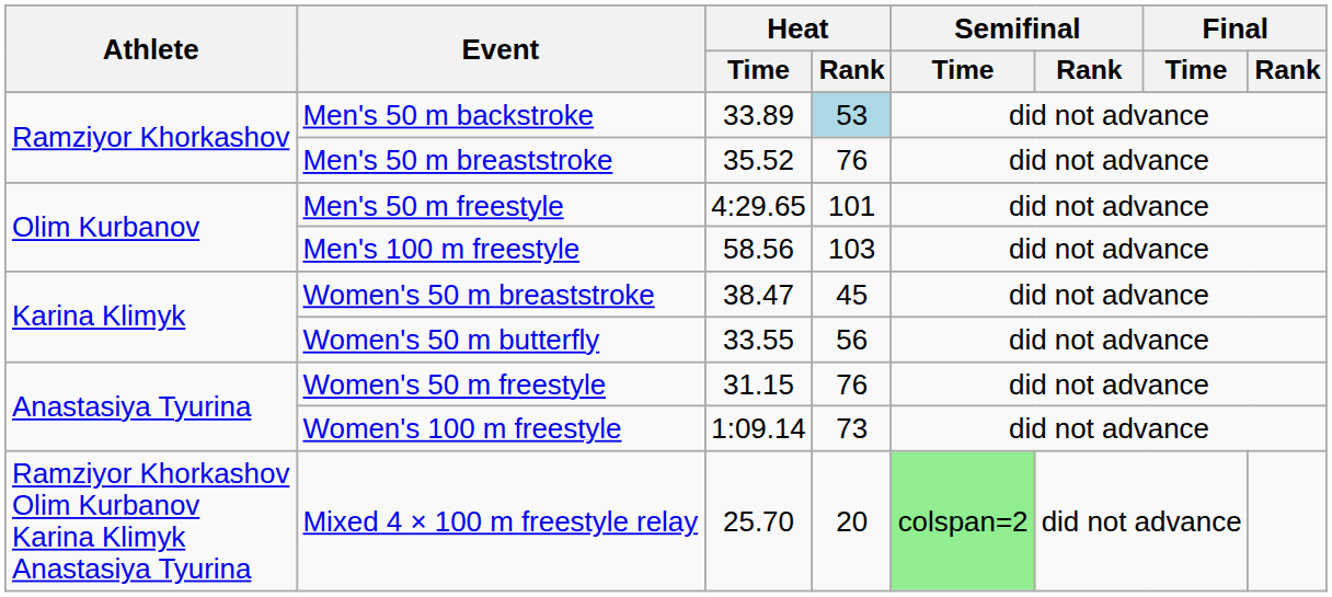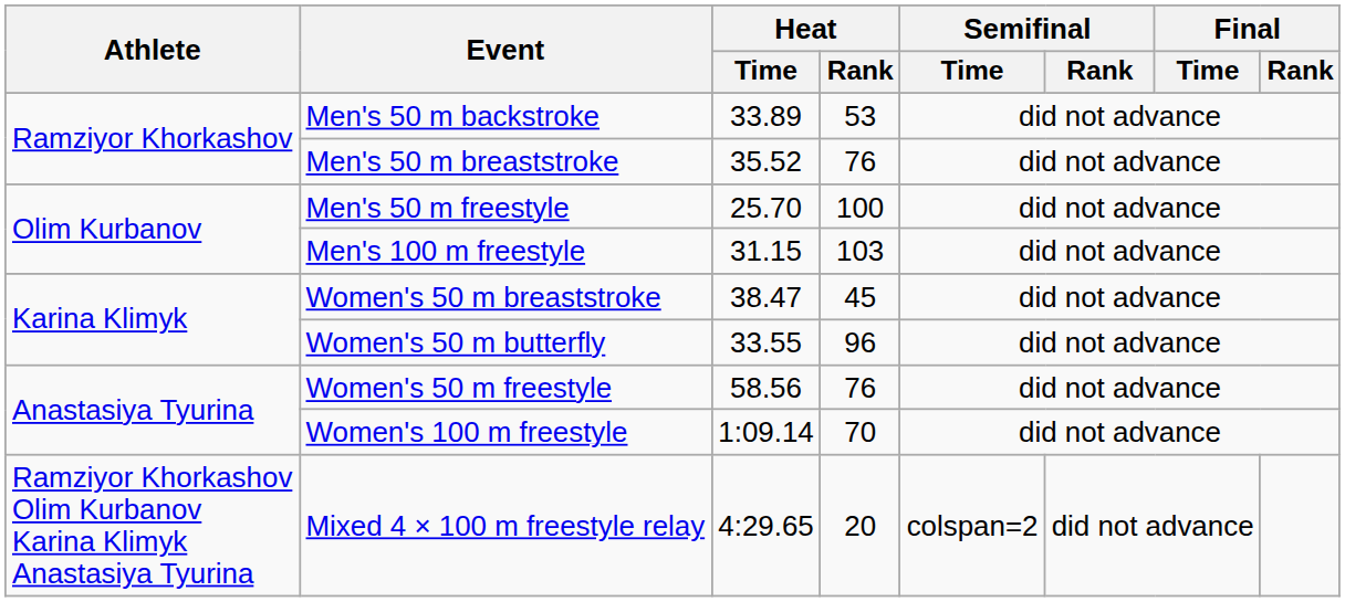Men's 50 m backstroke | Heat / Rank: lightblue background -> no background
Men's 50 m freestyle | Heat / Time: 4:29.65 -> 25.70
Men's 50 m freestyle | Heat / Rank: 101 -> 100
Men's 100 m freestyle | Heat / Time: 58.56 -> 31.15
Women's 50 m butterfly | Heat / Rank: 56 -> 96
Women's 50 m freestyle | Heat / Time: 31.15 -> 58.56
Women's 100 m freestyle | Heat / Rank: 73 -> 70
Mixed 4 × 100 m freestyle relay | Heat / Time: 25.70 -> 4:29.65
Mixed 4 × 100 m freestyle relay | Semifinal / Time: lightgreen background -> no background
